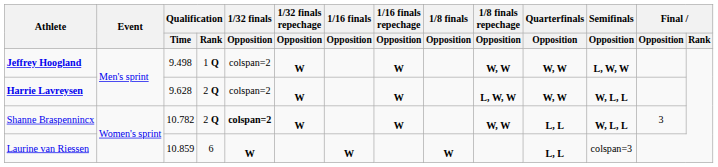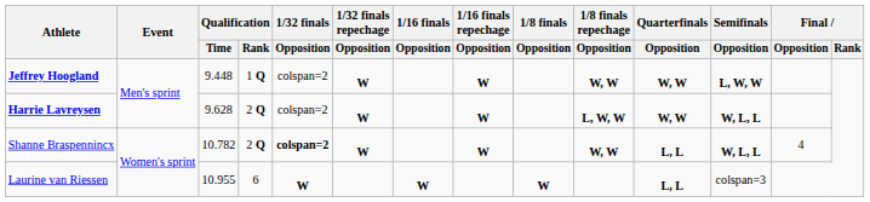Jeffrey Hoogland | Qualification / Time: 9.498 -> 9.448
Shanne Braspennincx | Final / Opposition: 3 -> 4
Laurine van Riessen | Qualification / Time: 10.859 -> 10.955
